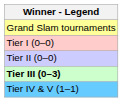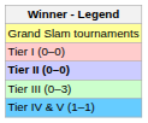Tier II (0–0) | Winner - Legend: normal -> bold
Tier III (0–3) | Winner - Legend: bold -> normal
